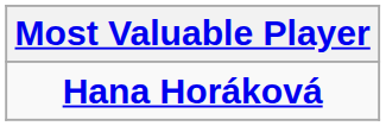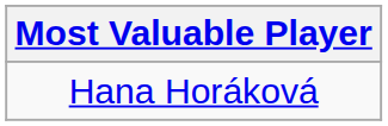row 2 | column 1: bold -> normal
